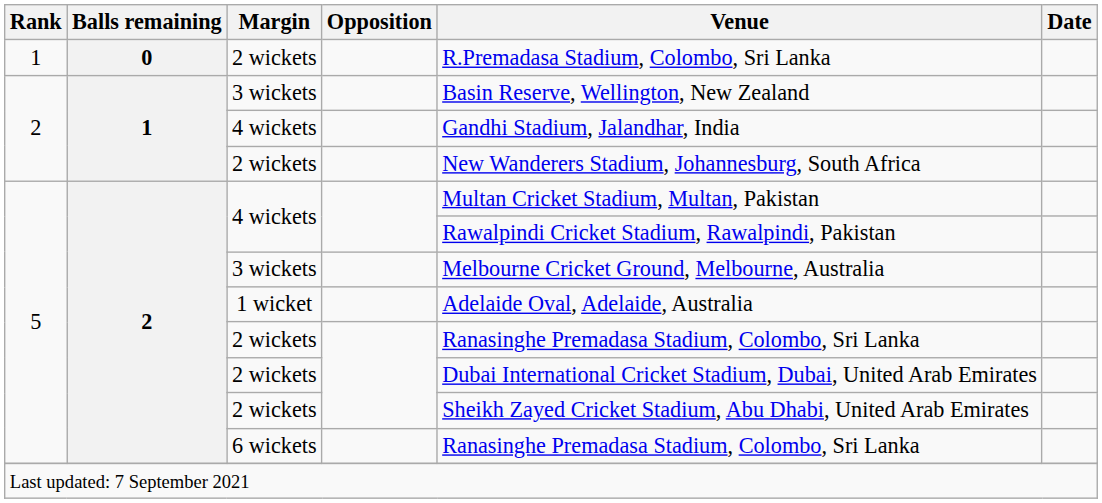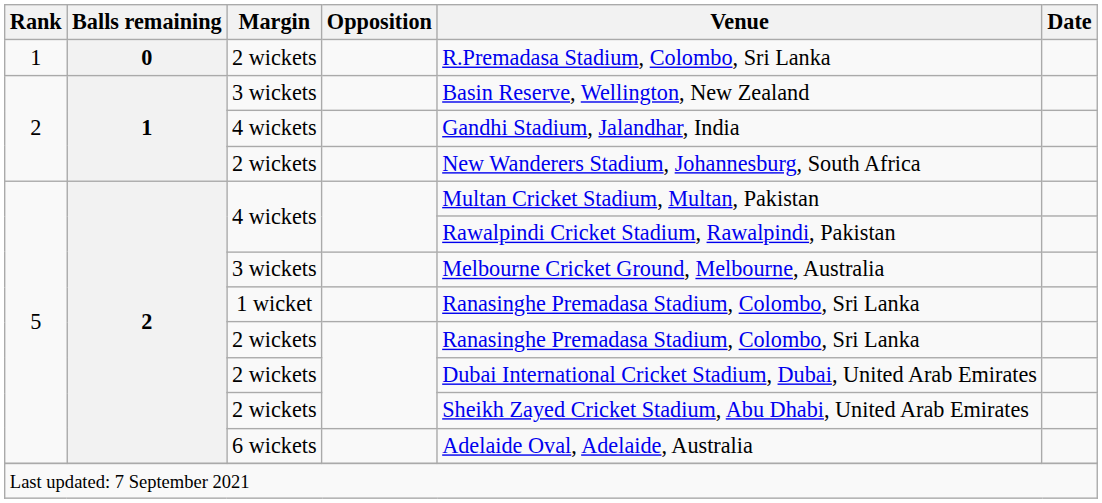1 wicket | Venue: Adelaide Oval, Adelaide, Australia -> Ranasinghe Premadasa Stadium, Colombo, Sri Lanka
6 wickets | Venue: Ranasinghe Premadasa Stadium, Colombo, Sri Lanka -> Adelaide Oval, Adelaide, Australia
